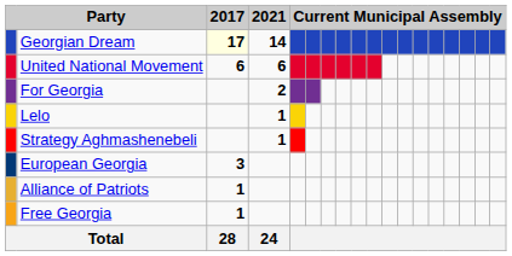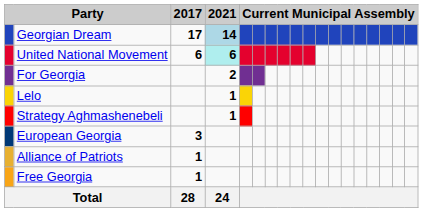Georgian Dream | 2017: lightyellow background -> no background
Georgian Dream | 2021: no background -> lightblue background
United National Movement | 2021: no background -> paleturquoise background
